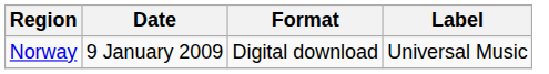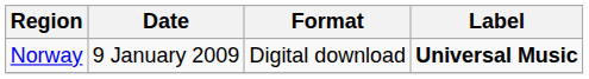Norway | Label: normal -> bold
